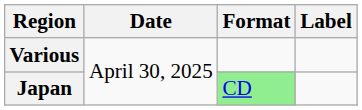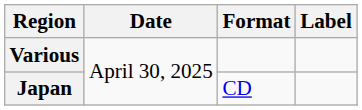Japan | Format: lightgreen background -> no background
